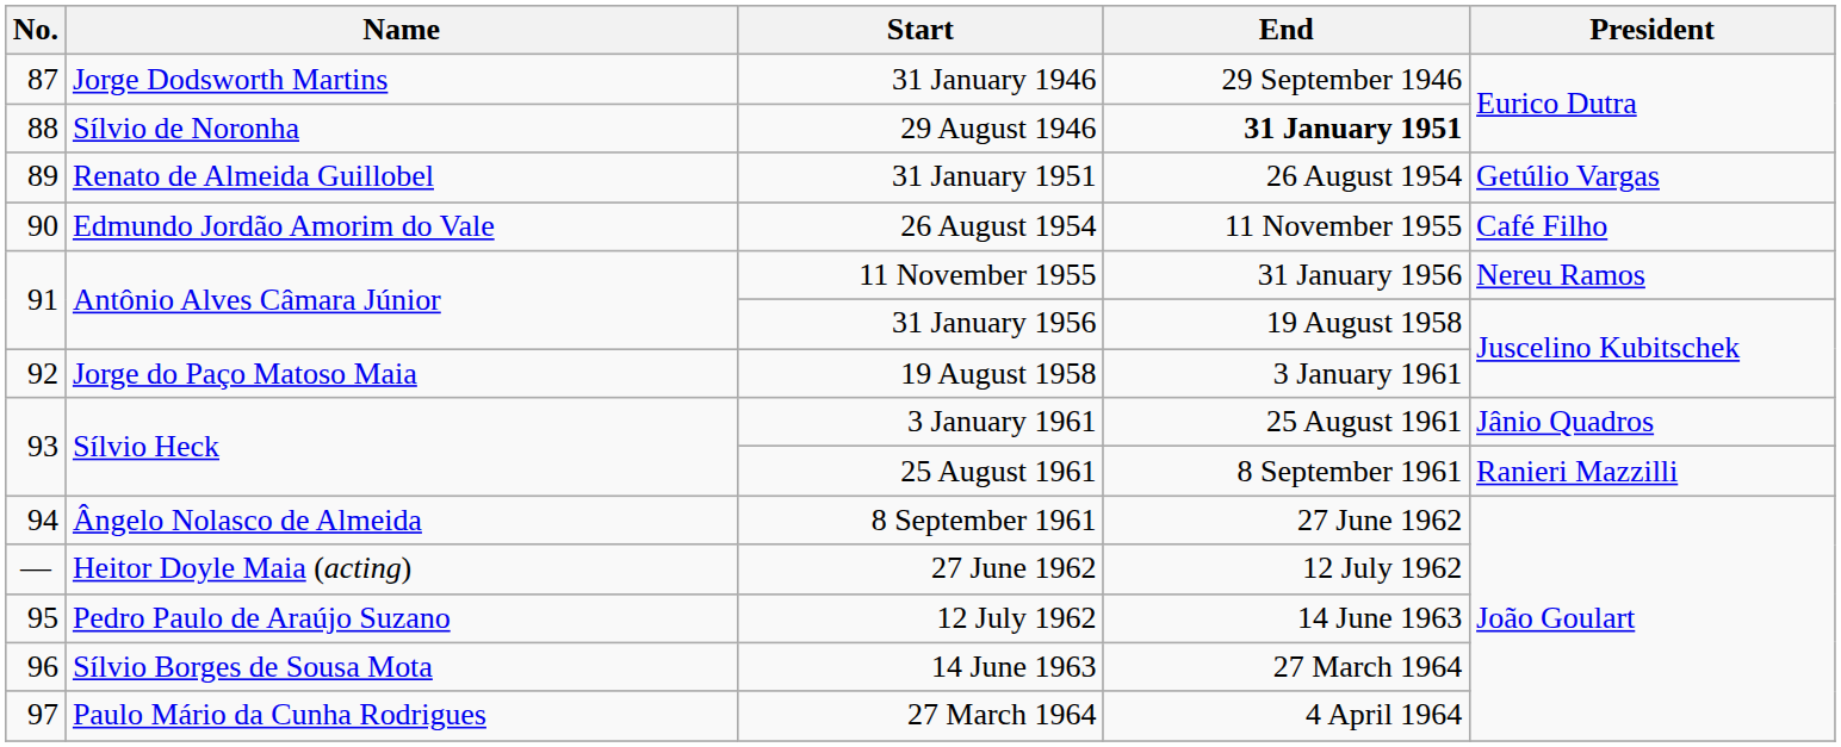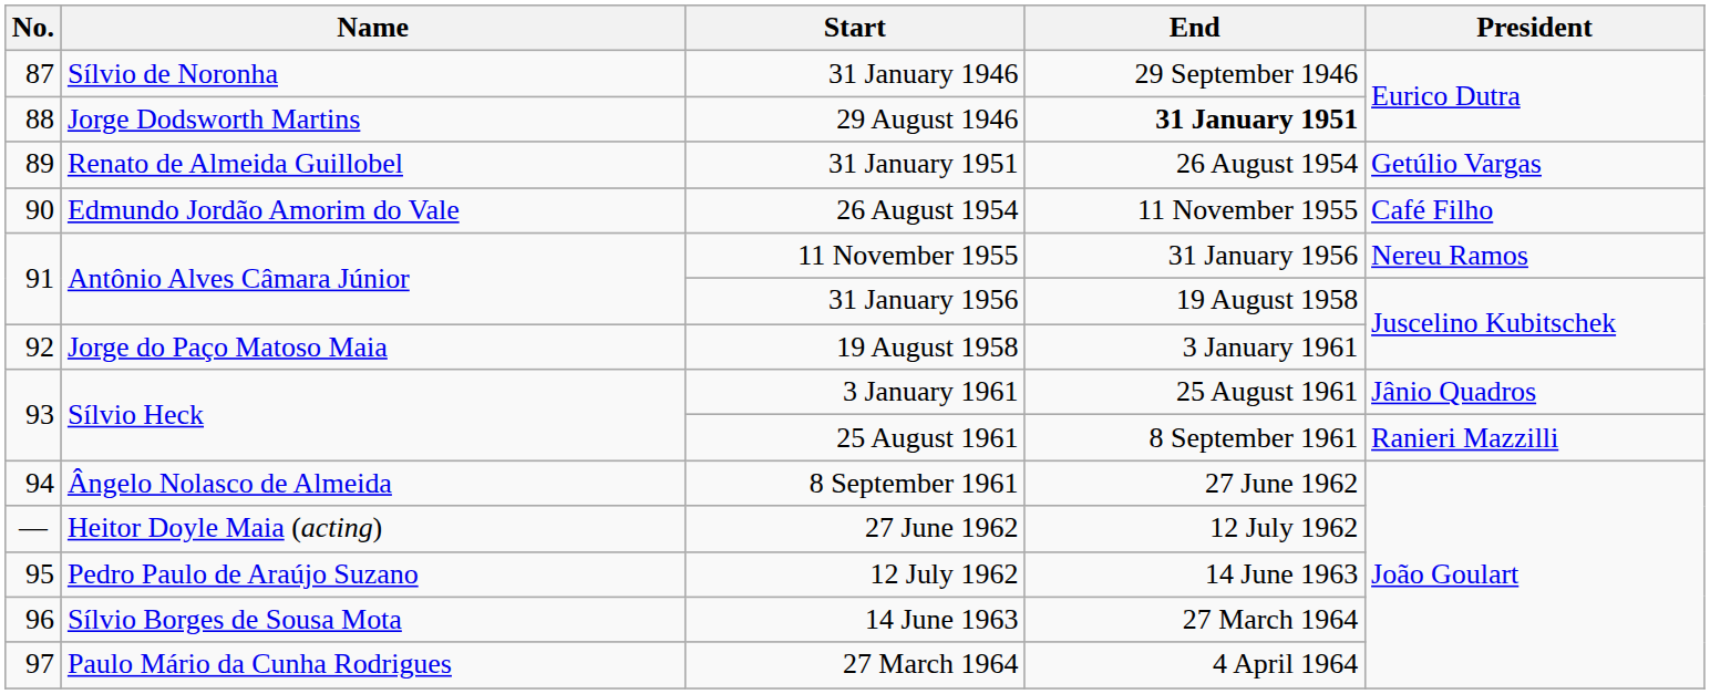31 January 1946 | Name: Jorge Dodsworth Martins -> Sílvio de Noronha
29 August 1946 | Name: Sílvio de Noronha -> Jorge Dodsworth Martins
